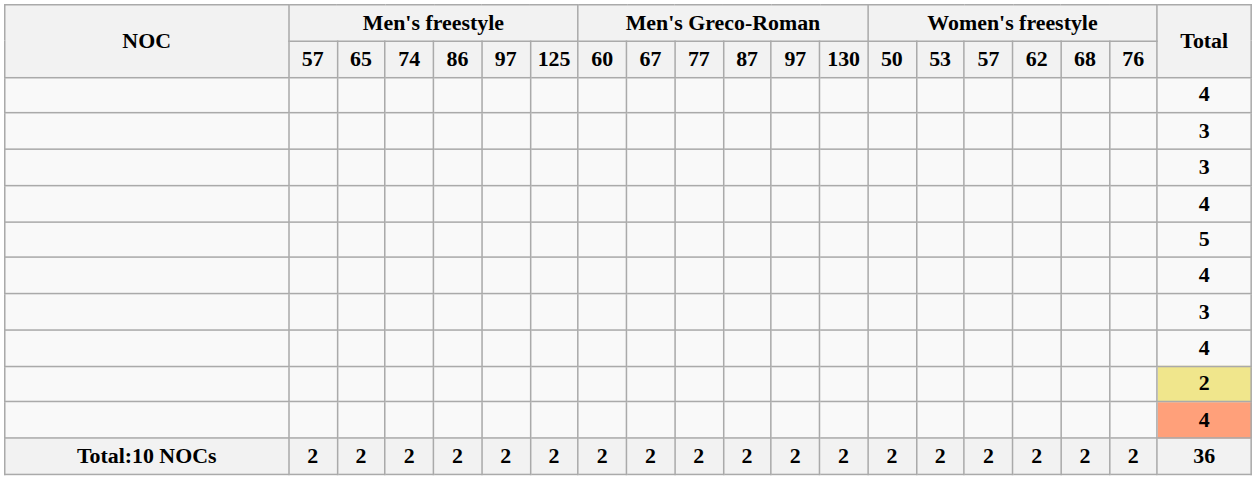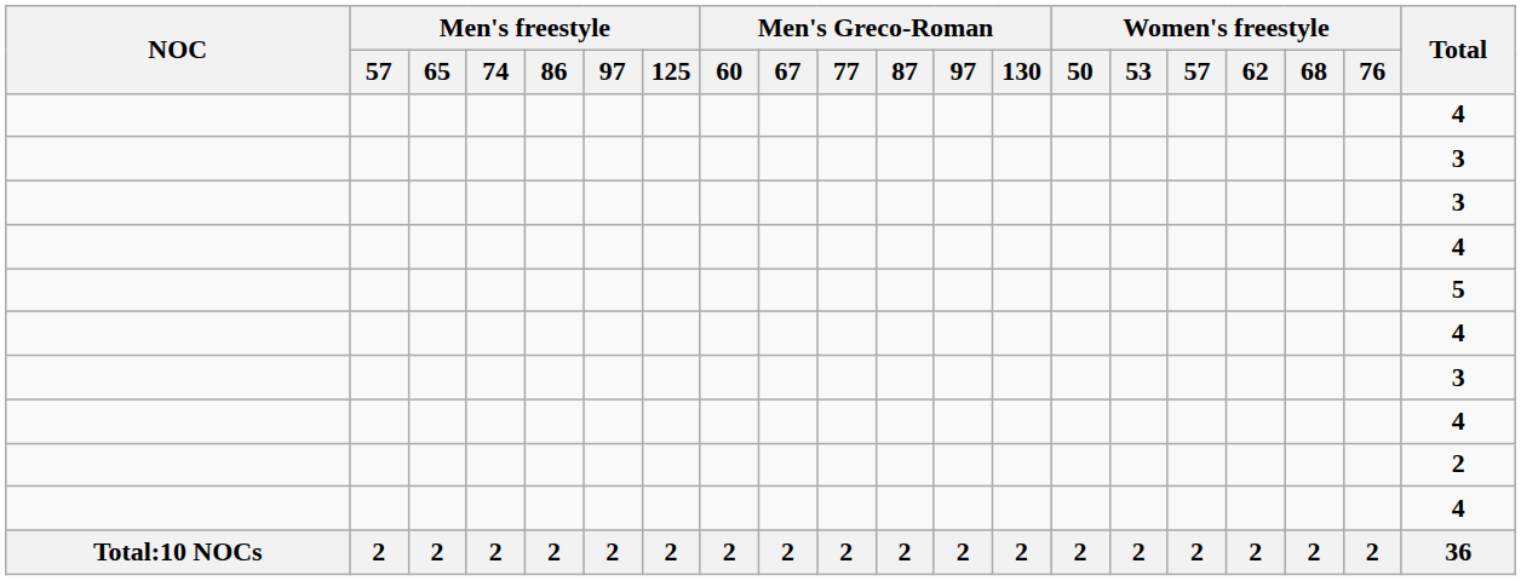row 11 | Total: khaki background -> no background
row 12 | Total: lightsalmon background -> no background
